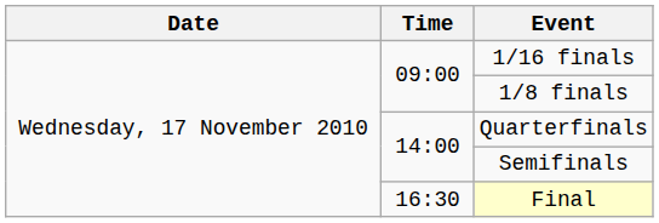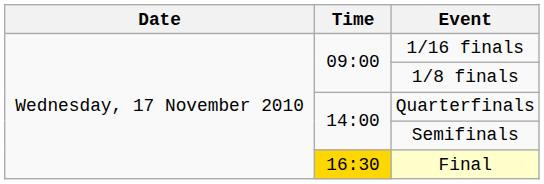Final | Time: no background -> gold background
